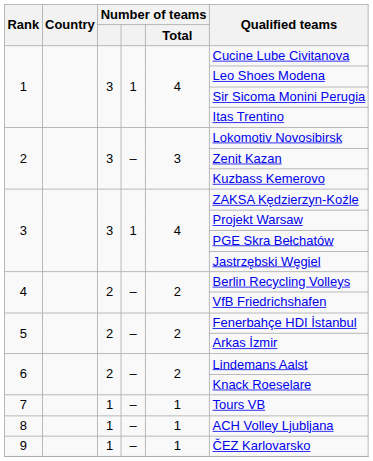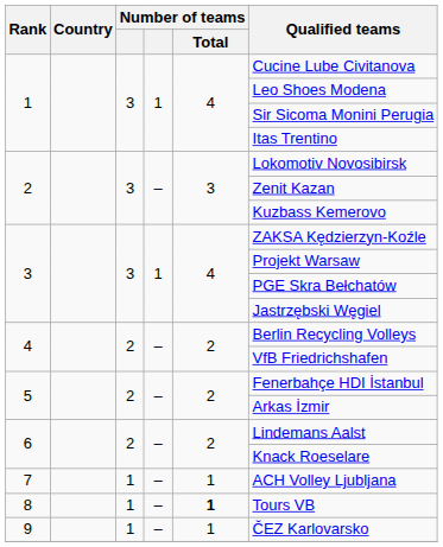7 | Qualified teams: Tours VB -> ACH Volley Ljubljana
8 | Number of teams / Total: normal -> bold
8 | Qualified teams: ACH Volley Ljubljana -> Tours VB
